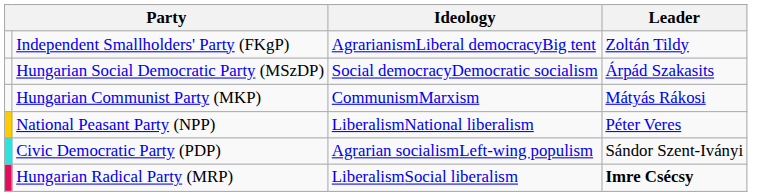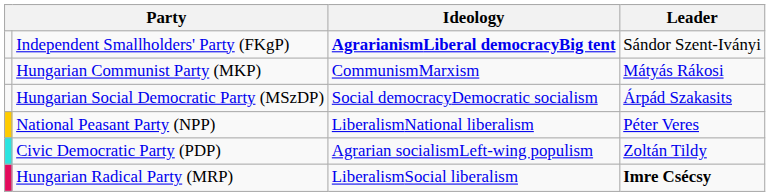Independent Smallholders' Party (FKgP) | Ideology: normal -> bold
Independent Smallholders' Party (FKgP) | Leader: Zoltán Tildy -> Sándor Szent-Iványi
rows swapped: Hungarian Social Democratic Party (MSzDP) <-> Hungarian Communist Party (MKP)
Civic Democratic Party (PDP) | Leader: Sándor Szent-Iványi -> Zoltán Tildy
